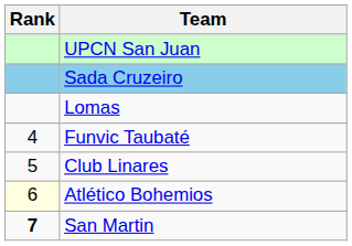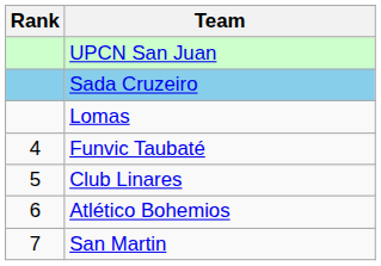Atlético Bohemios | Rank: lightyellow background -> no background
San Martin | Rank: bold -> normal
